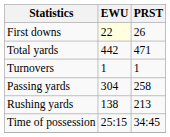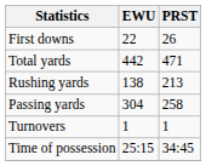First downs | EWU: lightyellow background -> no background
rows swapped: Rushing yards <-> Turnovers
